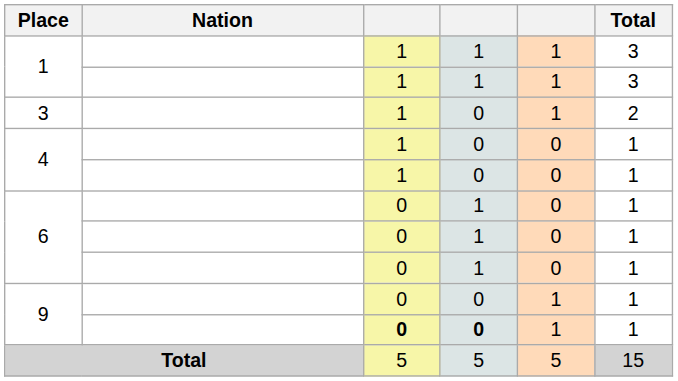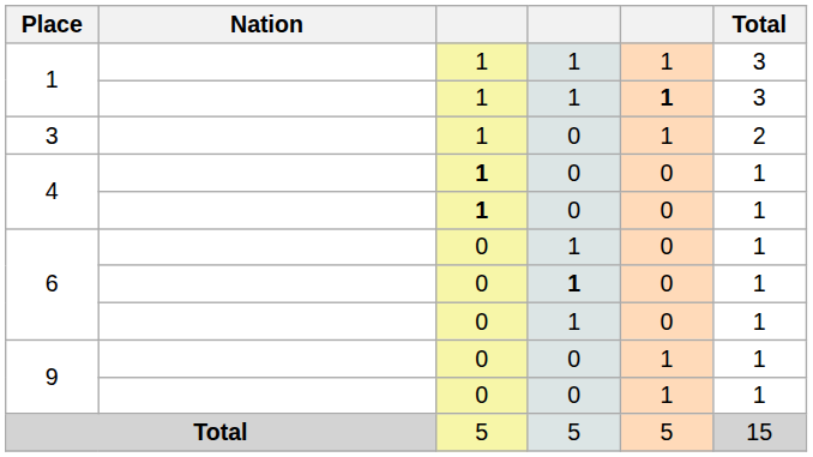row 3 | column 5: normal -> bold
row 5 | column 3: normal -> bold
row 6 | column 3: normal -> bold
row 8 | column 4: normal -> bold
row 11 | column 3: bold -> normal
row 11 | column 4: bold -> normal
